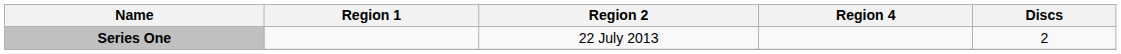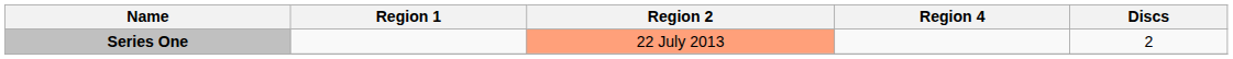Series One | Region 2: no background -> lightsalmon background
